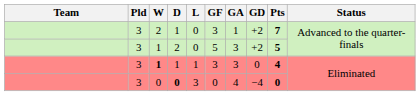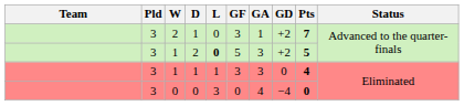row 3 | L: normal -> bold
row 4 | W: bold -> normal
row 5 | D: bold -> normal
